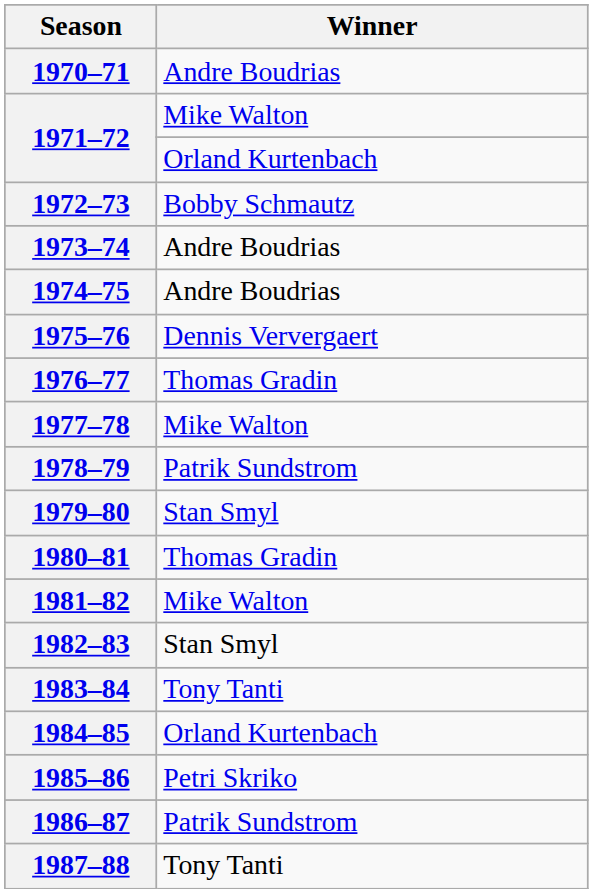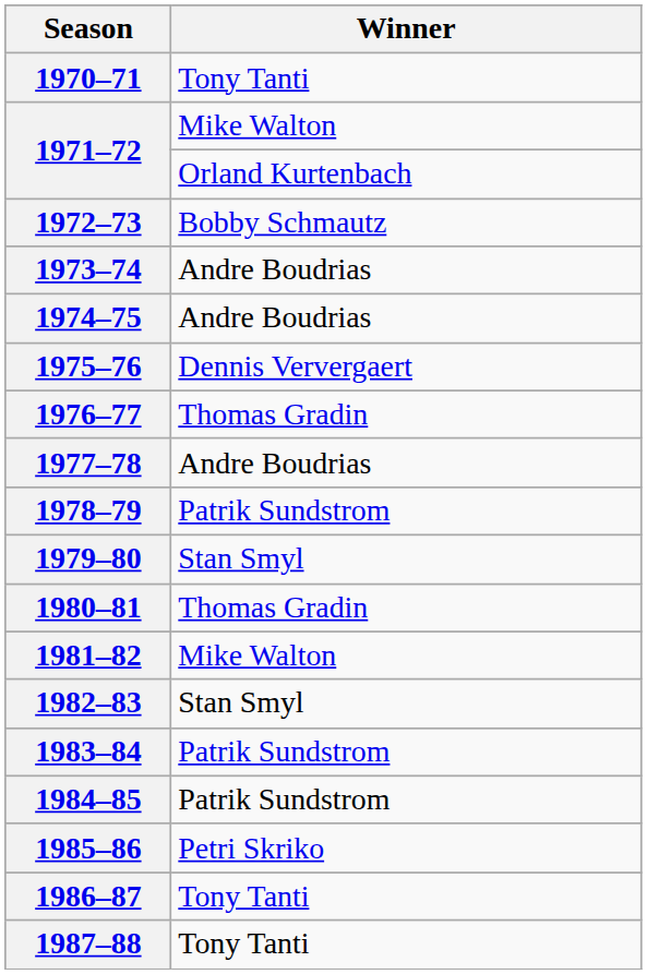row 2 | Winner: Andre Boudrias -> Tony Tanti
row 10 | Winner: Mike Walton -> Andre Boudrias
row 16 | Winner: Tony Tanti -> Patrik Sundstrom
row 17 | Winner: Orland Kurtenbach -> Patrik Sundstrom
row 19 | Winner: Patrik Sundstrom -> Tony Tanti
